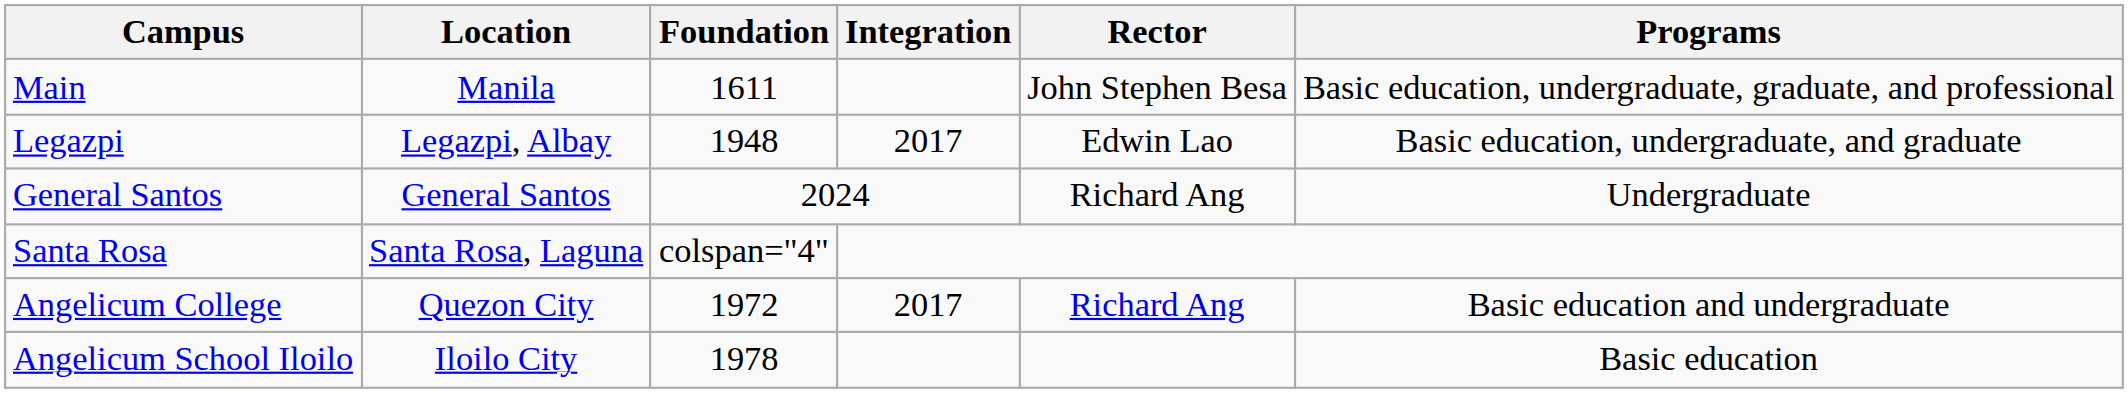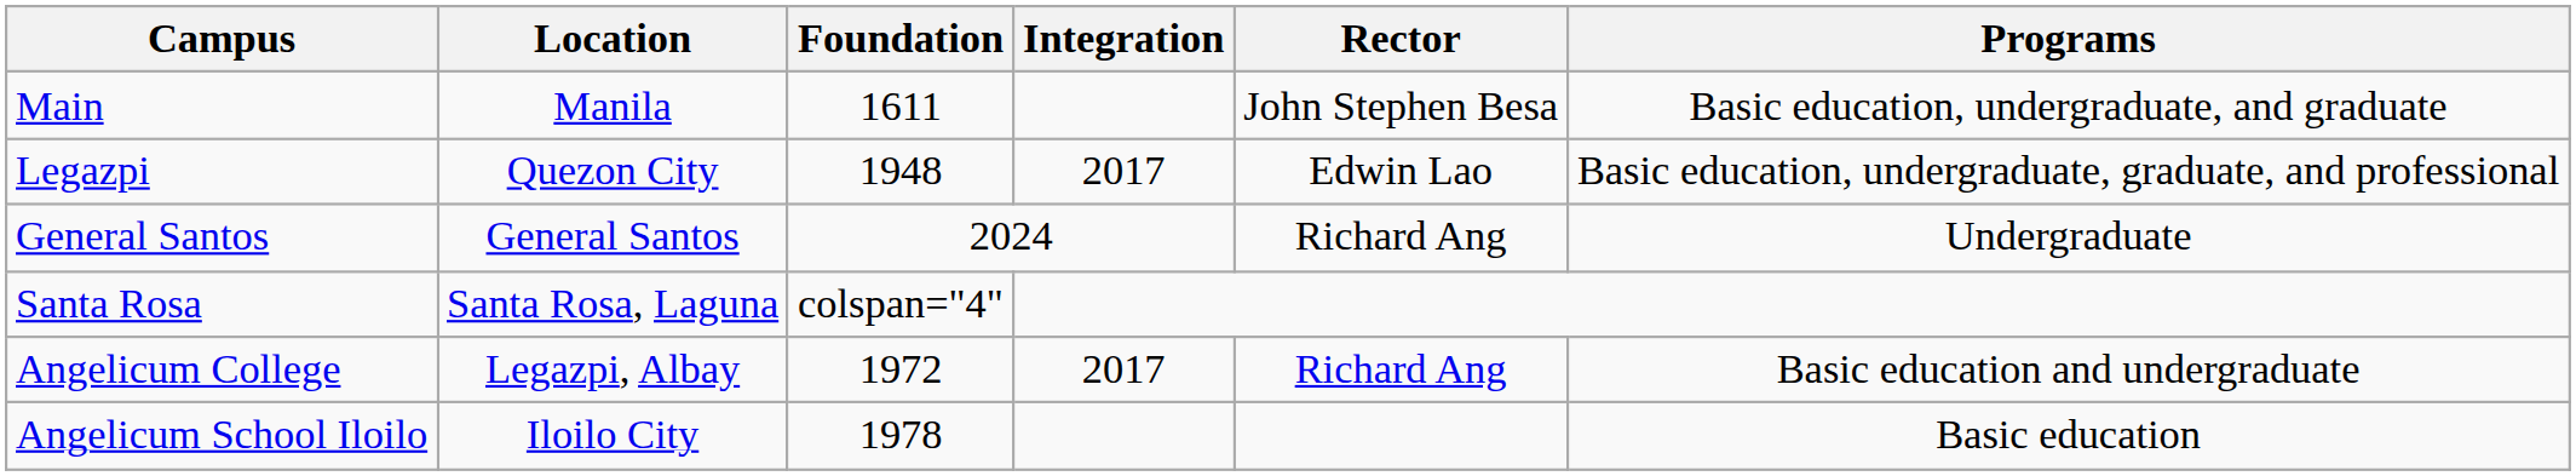Main | Programs: Basic education, undergraduate, graduate, and professional -> Basic education, undergraduate, and graduate
Legazpi | Location: Legazpi, Albay -> Quezon City
Legazpi | Programs: Basic education, undergraduate, and graduate -> Basic education, undergraduate, graduate, and professional
Angelicum College | Location: Quezon City -> Legazpi, Albay
